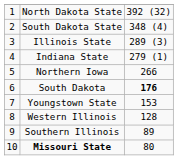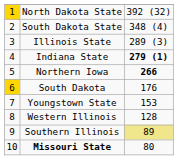North Dakota State | column 1: no background -> gold background
Indiana State | column 3: normal -> bold
Northern Iowa | column 3: normal -> bold
South Dakota | column 1: no background -> gold background
South Dakota | column 3: bold -> normal
Southern Illinois | column 3: no background -> khaki background
